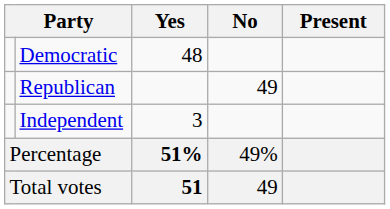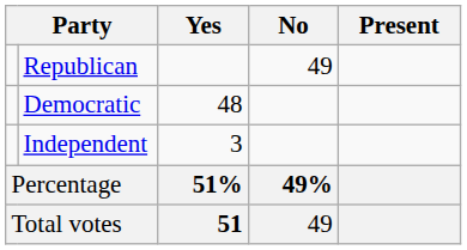rows swapped: Democratic <-> Republican
Percentage | No: normal -> bold
